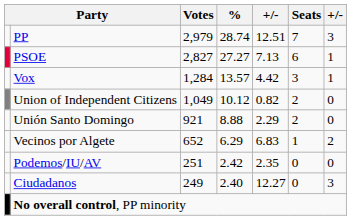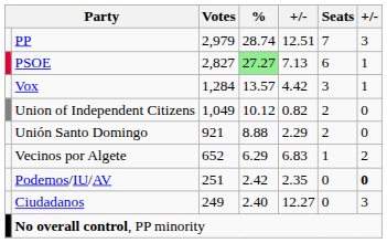PSOE | %: no background -> lightgreen background
Podemos/IU/AV | column 7: normal -> bold
